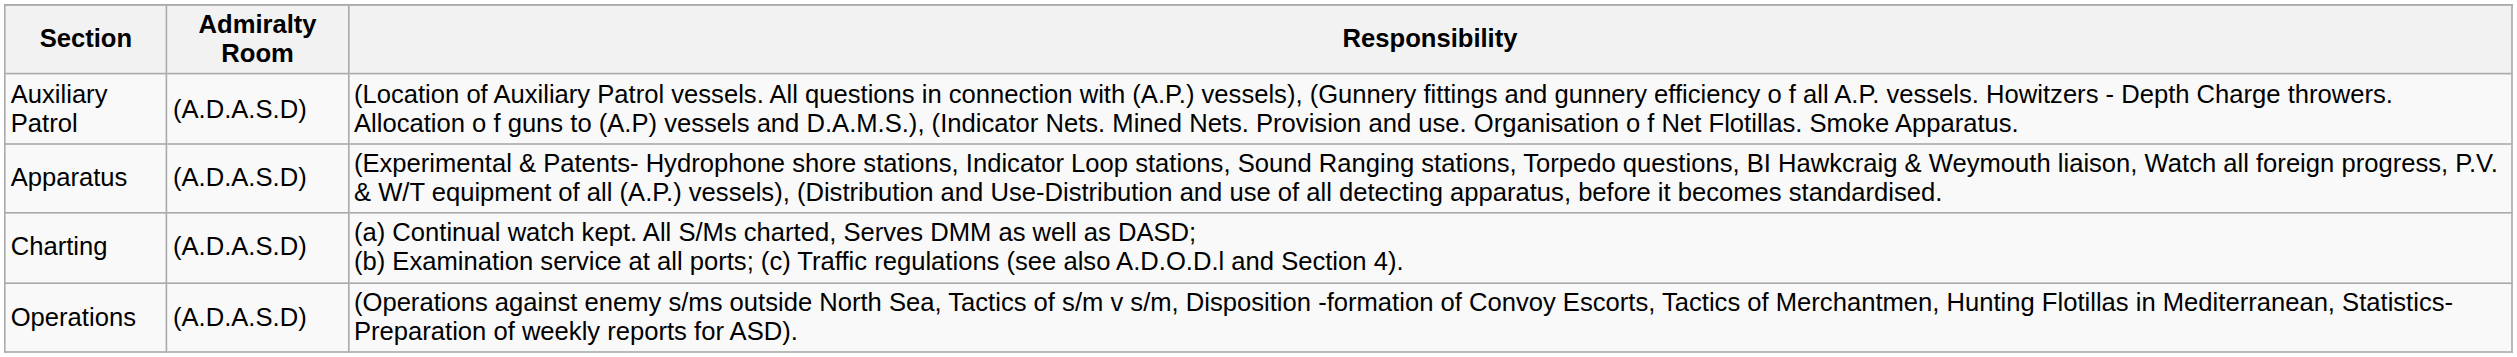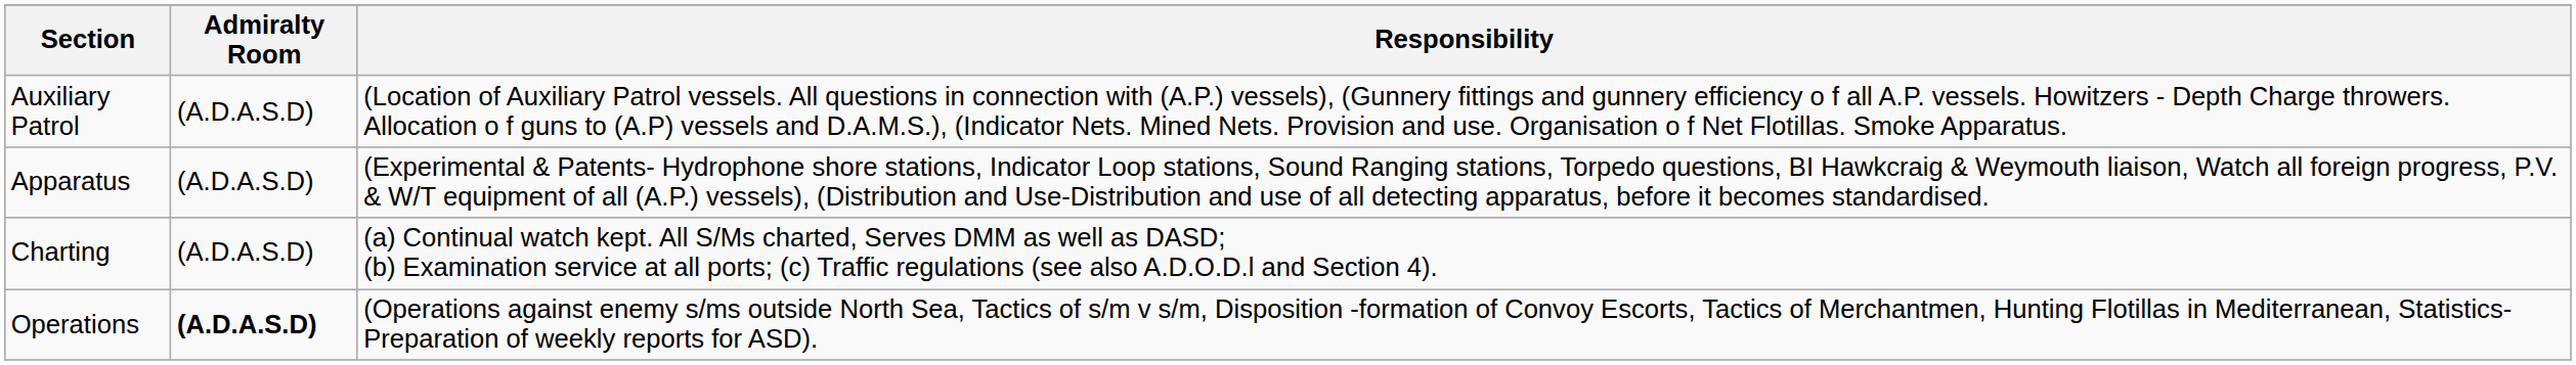Operations | Admiralty Room: normal -> bold
